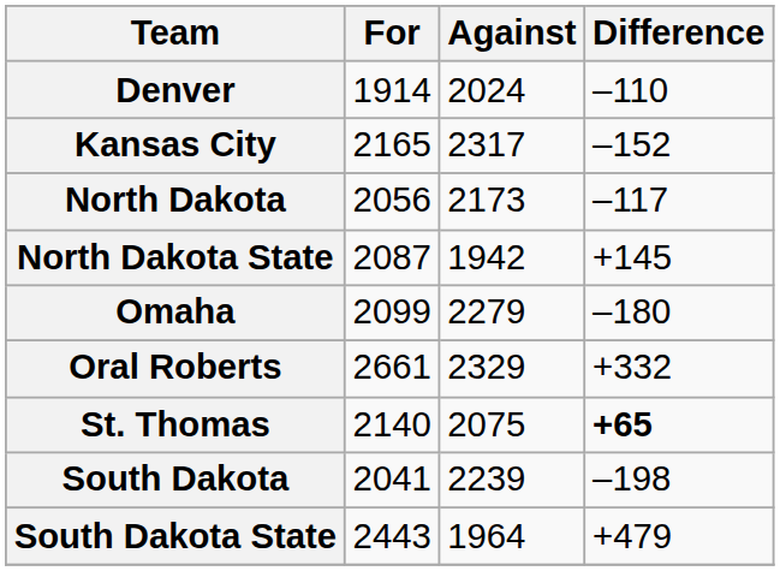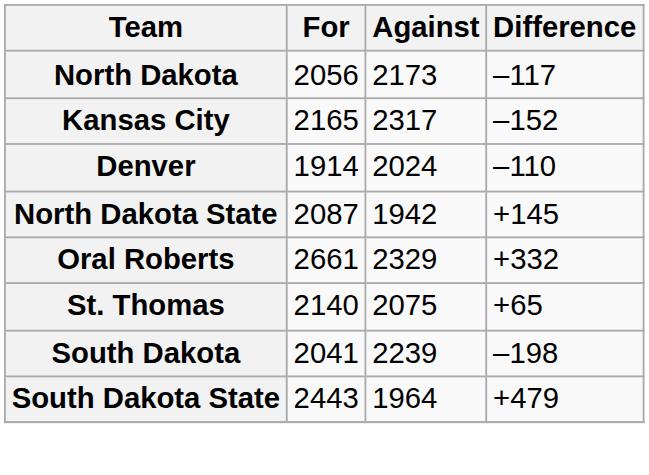rows swapped: Denver <-> North Dakota
- row: Omaha | 2099 | 2279 | –180
St. Thomas | Difference: bold -> normal
